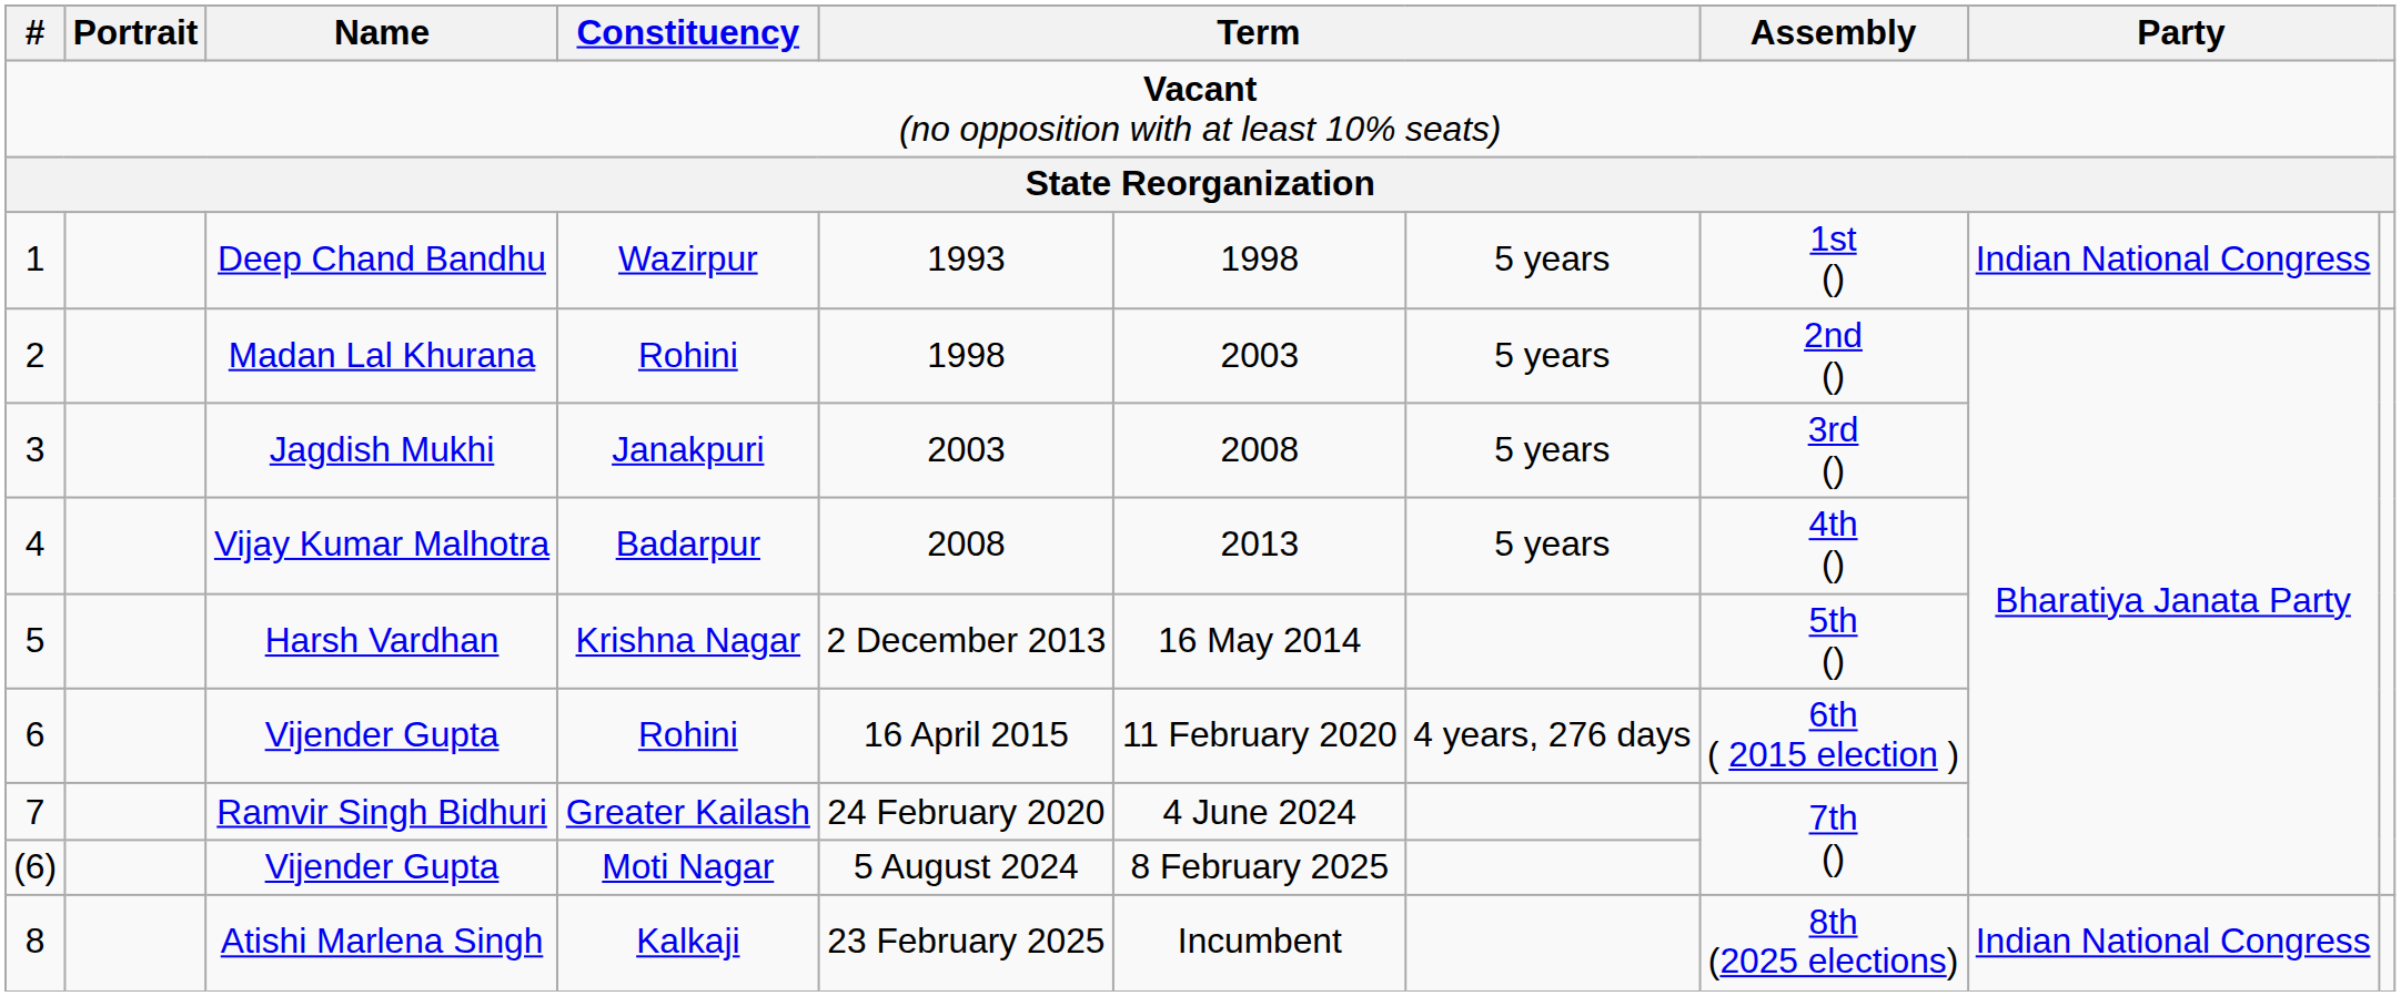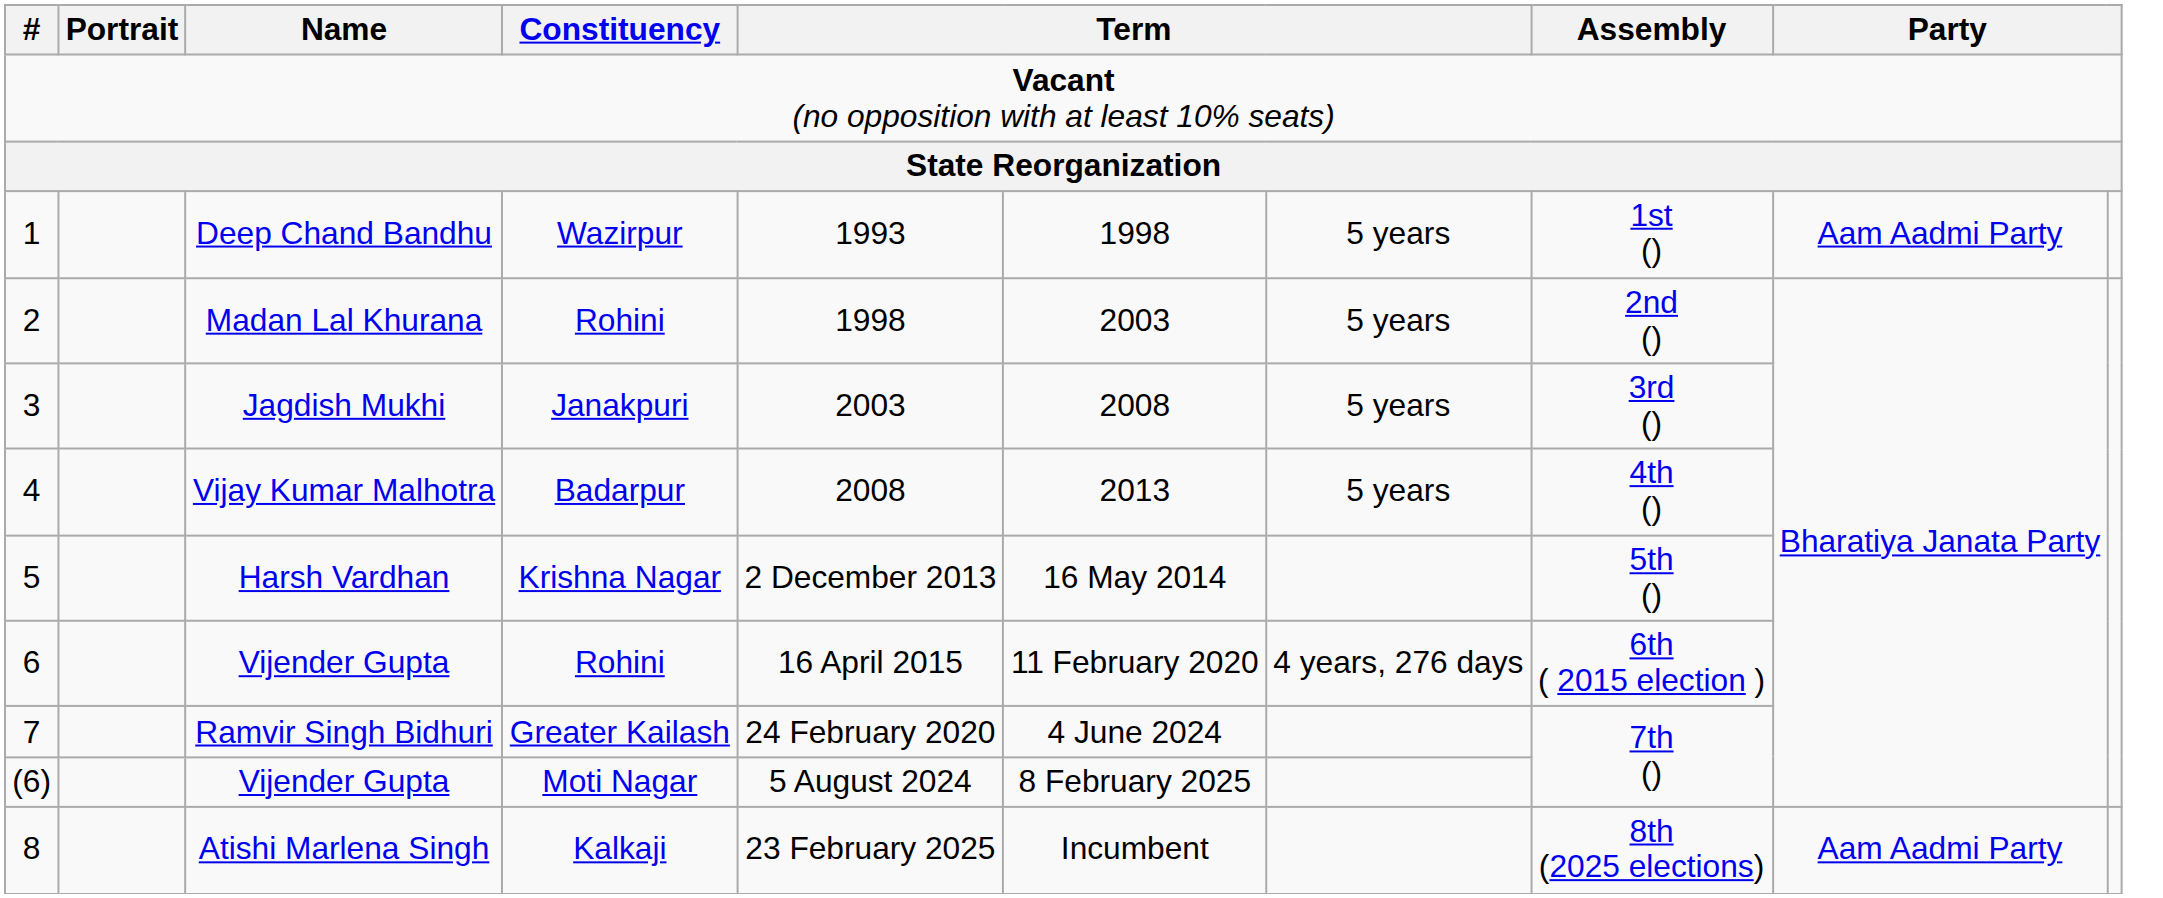Deep Chand Bandhu | column 9: Indian National Congress -> Aam Aadmi Party
Atishi Marlena Singh | column 9: Indian National Congress -> Aam Aadmi Party
